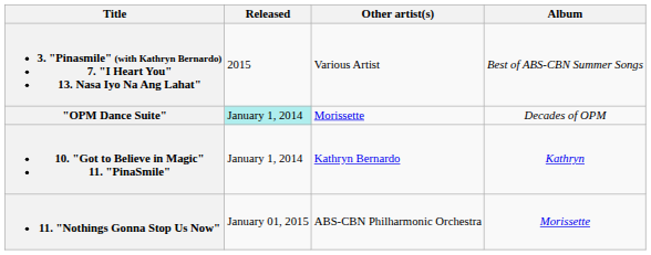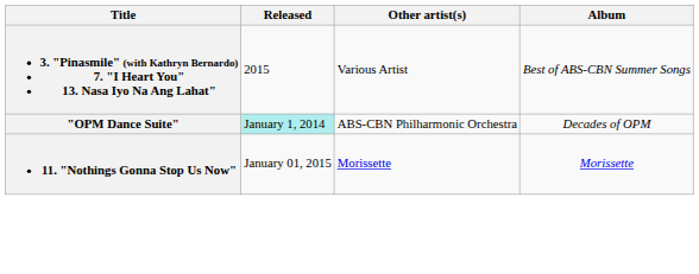"OPM Dance Suite" | Other artist(s): Morissette -> ABS-CBN Philharmonic Orchestra
- row: 10. "Got to Believe in Magic" 11. "PinaSmile" | January 1, 2014 | Kathryn Bernardo | Kathryn
11. "Nothings Gonna Stop Us Now" | Other artist(s): ABS-CBN Philharmonic Orchestra -> Morissette
